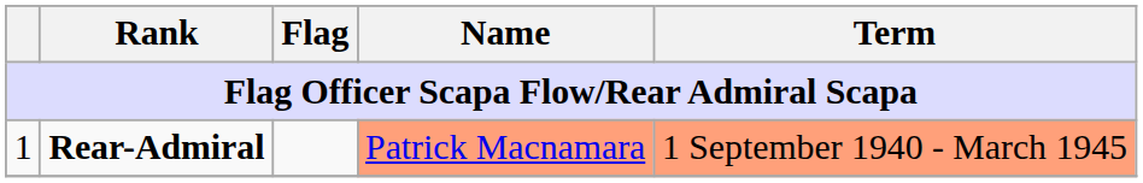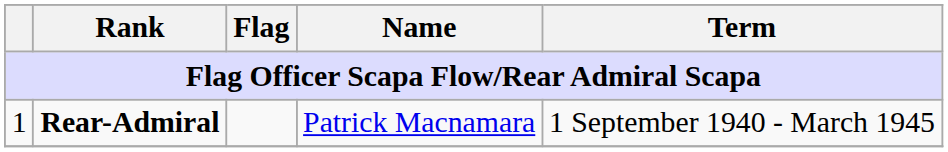1 | Name: lightsalmon background -> no background
1 | Term: lightsalmon background -> no background
